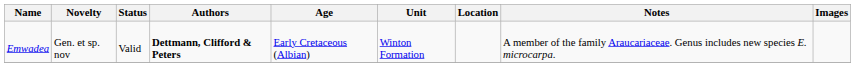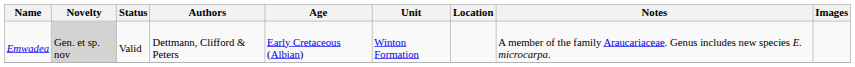Emwadea | Novelty: no background -> lightgrey background
Emwadea | Authors: bold -> normal
